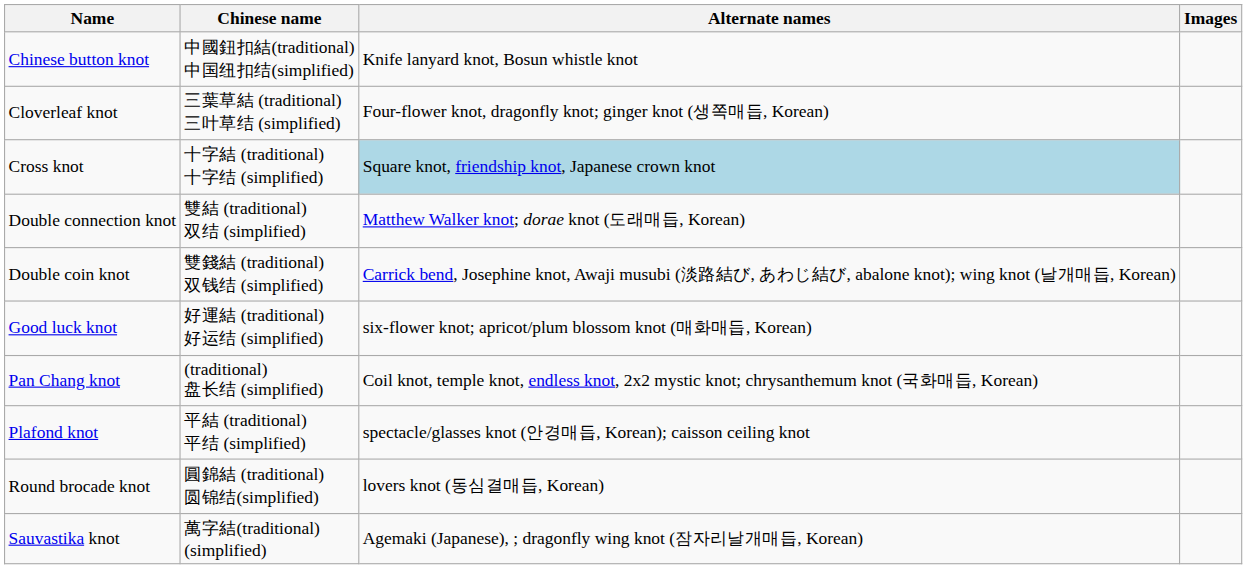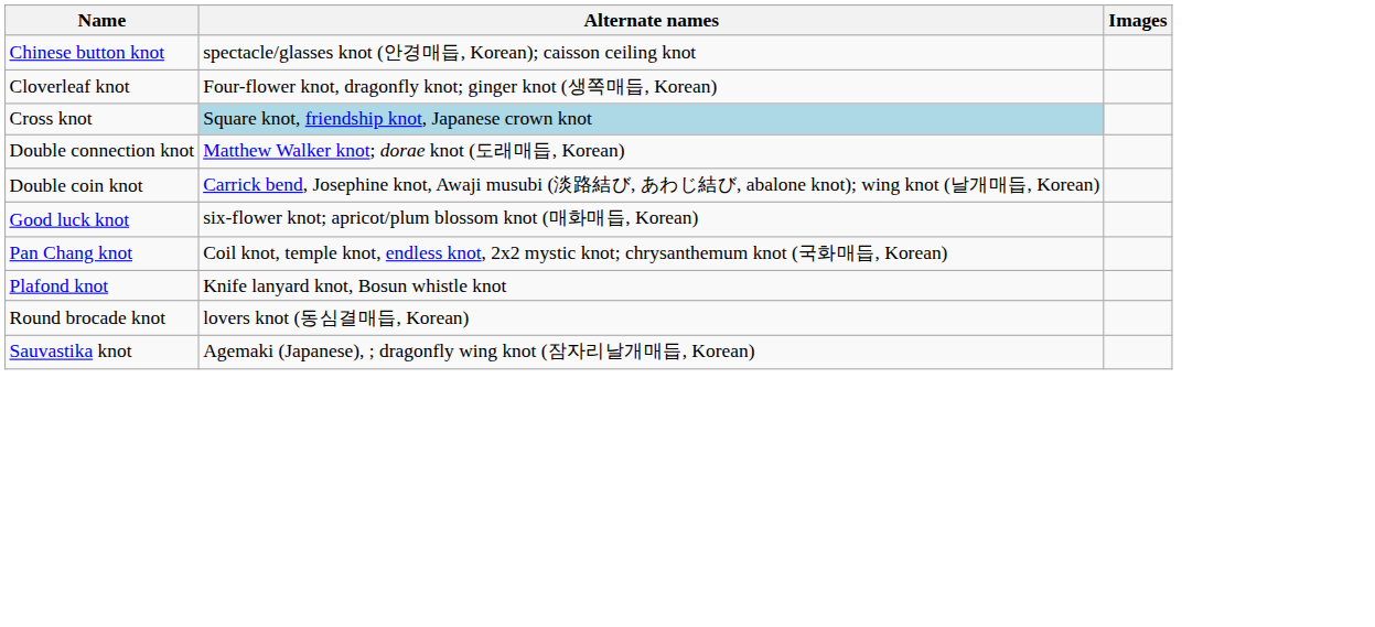- column: Chinese name | 中國鈕扣結(traditional) 中国纽扣结(simplified) | 三葉草結 (traditional) 三叶草结 (simplified) | 十字結 (traditional) 十字结 (simplified) | 雙結 (traditional) 双结 (simplified) | 雙錢結 (traditional) 双钱结 (simplified) | 好運結 (traditional) 好运结 (simplified) | (traditional) 盘长结 (simplified) | 平結 (traditional) 平结 (simplified) | 圓錦結 (traditional) 圆锦结(simplified) | 萬字結(traditional) (simplified)
Chinese button knot | Alternate names: Knife lanyard knot, Bosun whistle knot -> spectacle/glasses knot (안경매듭, Korean); caisson ceiling knot
Plafond knot | Alternate names: spectacle/glasses knot (안경매듭, Korean); caisson ceiling knot -> Knife lanyard knot, Bosun whistle knot
